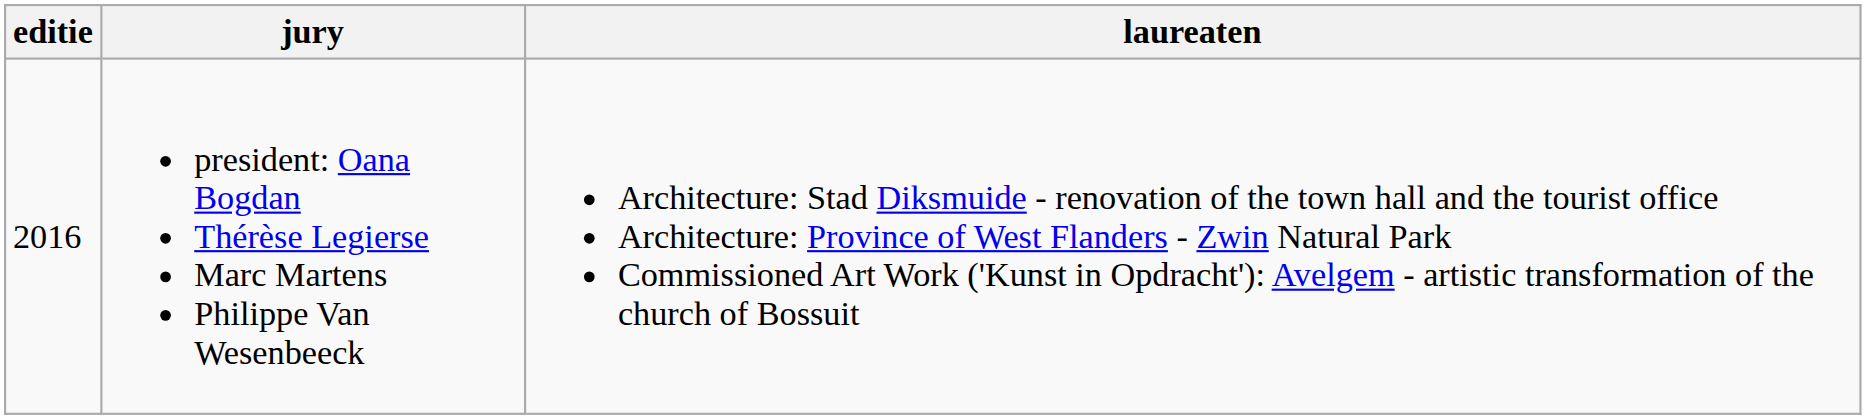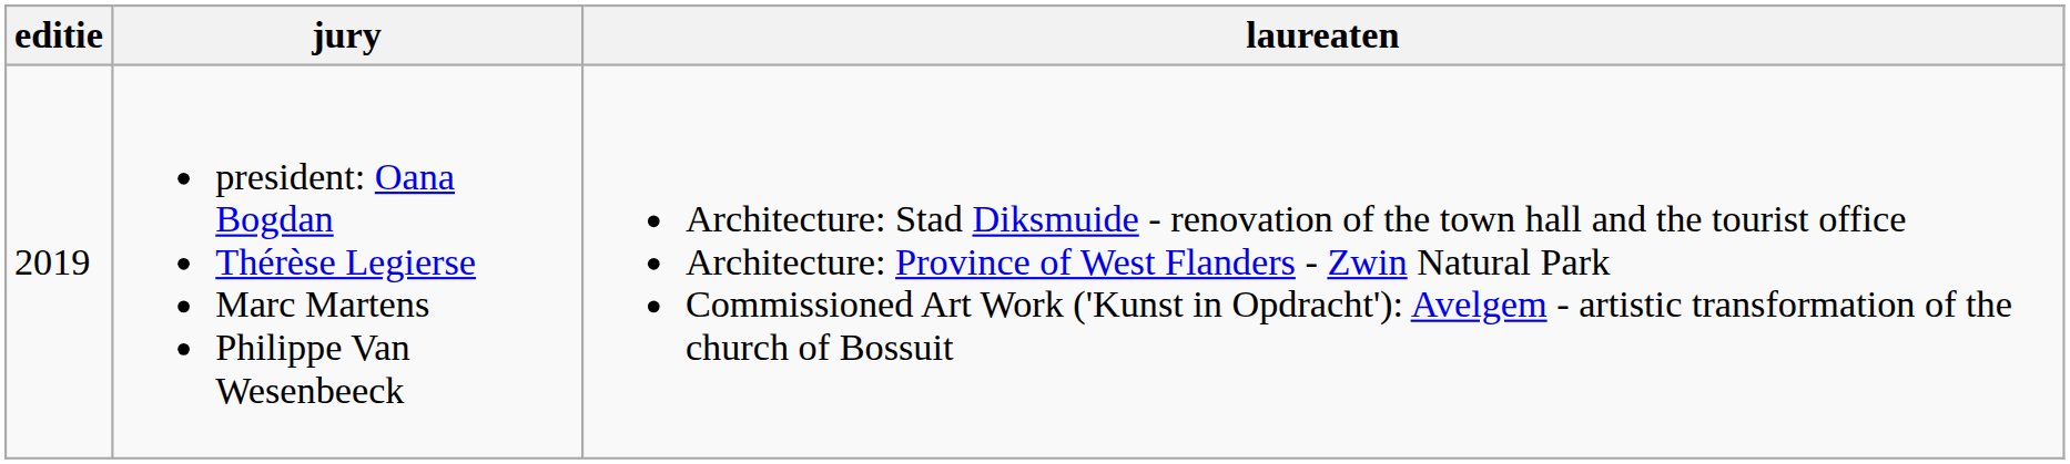row 2 | editie: 2016 -> 2019
